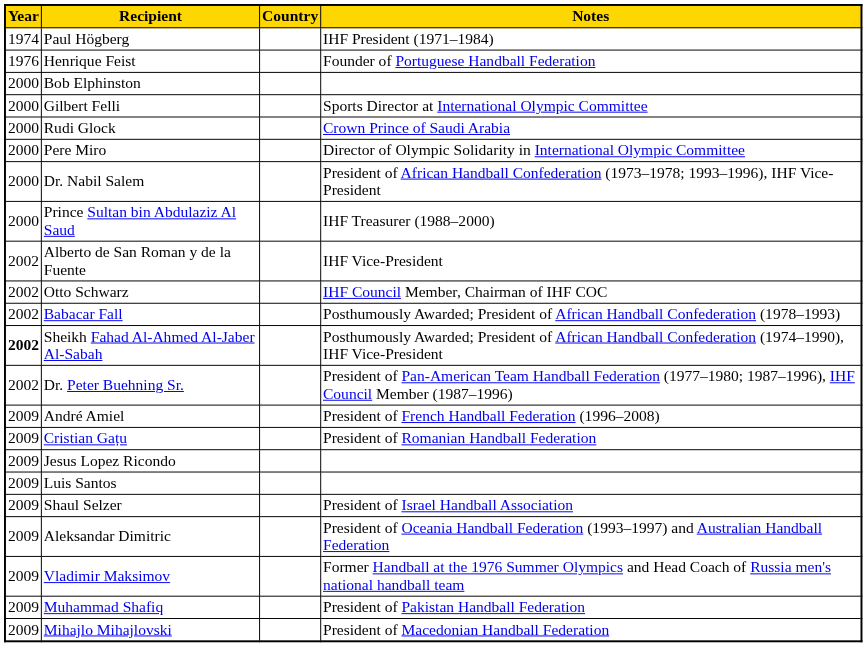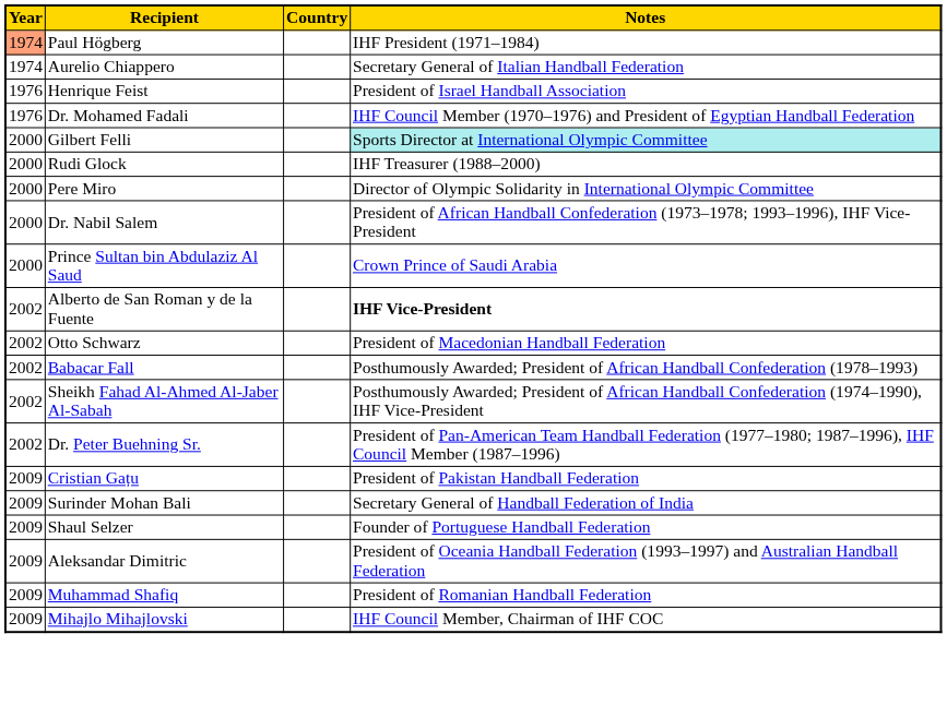Paul Högberg | Year: no background -> lightsalmon background
+ row: 1974 | Aurelio Chiappero | Secretary General of Italian Handball Federation
Henrique Feist | Notes: Founder of Portuguese Handball Federation -> President of Israel Handball Association
+ row: 1976 | Dr. Mohamed Fadali | IHF Council Member (1970–1976) and President of Egyptian Handball Federation
- row: 2000 | Bob Elphinston
Gilbert Felli | Notes: no background -> paleturquoise background
Rudi Glock | Notes: Crown Prince of Saudi Arabia -> IHF Treasurer (1988–2000)
Prince Sultan bin Abdulaziz Al Saud | Notes: IHF Treasurer (1988–2000) -> Crown Prince of Saudi Arabia
Alberto de San Roman y de la Fuente | Notes: normal -> bold
Otto Schwarz | Notes: IHF Council Member, Chairman of IHF COC -> President of Macedonian Handball Federation
Sheikh Fahad Al-Ahmed Al-Jaber Al-Sabah | Year: bold -> normal
- row: 2009 | André Amiel | President of French Handball Federation (1996–2008)
Cristian Gațu | Notes: President of Romanian Handball Federation -> President of Pakistan Handball Federation
- row: 2009 | Jesus Lopez Ricondo
- row: 2009 | Luis Santos
+ row: 2009 | Surinder Mohan Bali | Secretary General of Handball Federation of India
Shaul Selzer | Notes: President of Israel Handball Association -> Founder of Portuguese Handball Federation
- row: 2009 | Vladimir Maksimov | Former Handball at the 1976 Summer Olympics and Head Coach of Russia men's national handball team
Muhammad Shafiq | Notes: President of Pakistan Handball Federation -> President of Romanian Handball Federation
Mihajlo Mihajlovski | Notes: President of Macedonian Handball Federation -> IHF Council Member, Chairman of IHF COC
